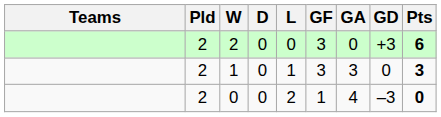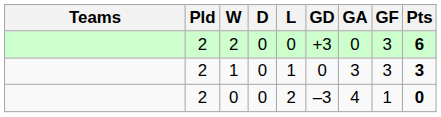columns swapped: GF <-> GD
